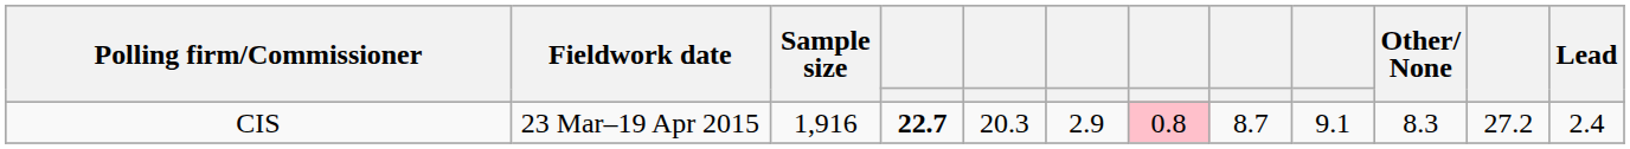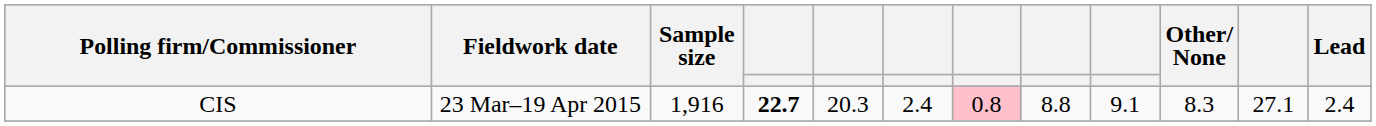CIS | column 6: 2.9 -> 2.4
CIS | column 8: 8.7 -> 8.8
CIS | column 11: 27.2 -> 27.1
